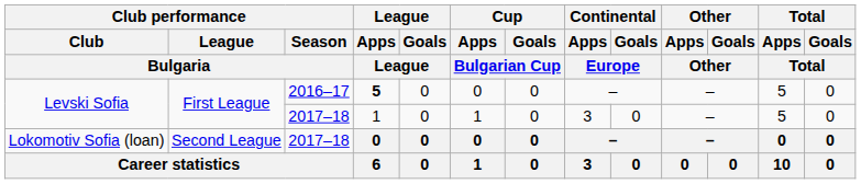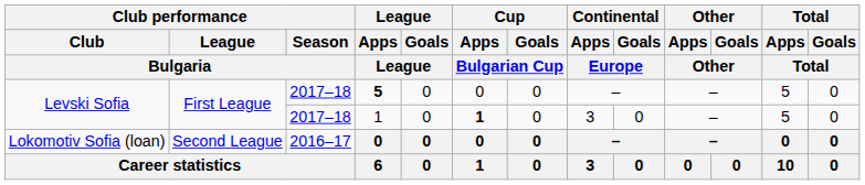row 4 | Club performance / Season / Bulgaria: 2016–17 -> 2017–18
row 5 | Cup / Apps / Bulgarian Cup: normal -> bold
row 6 | Club performance / Season / Bulgaria: 2017–18 -> 2016–17
